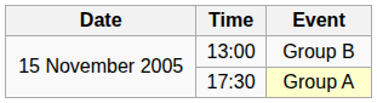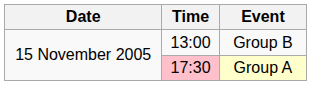Group A | Time: no background -> pink background
